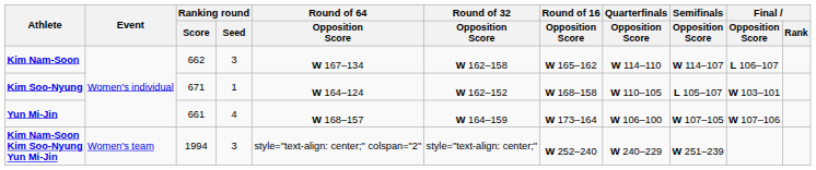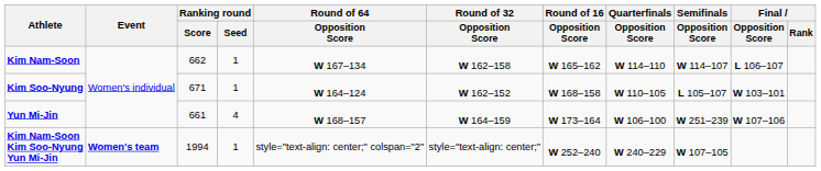Kim Nam-Soon | Ranking round / Seed: 3 -> 1
Yun Mi-Jin | Semifinals / Opposition Score: W 107–105 -> W 251–239
Kim Nam-Soon Kim Soo-Nyung Yun Mi-Jin | Event: normal -> bold
Kim Nam-Soon Kim Soo-Nyung Yun Mi-Jin | Ranking round / Seed: 3 -> 1
Kim Nam-Soon Kim Soo-Nyung Yun Mi-Jin | Semifinals / Opposition Score: W 251–239 -> W 107–105
